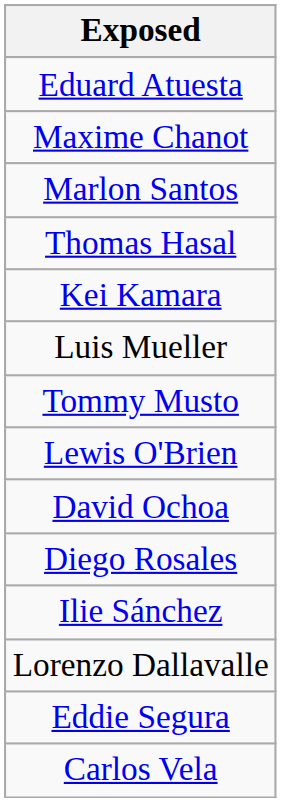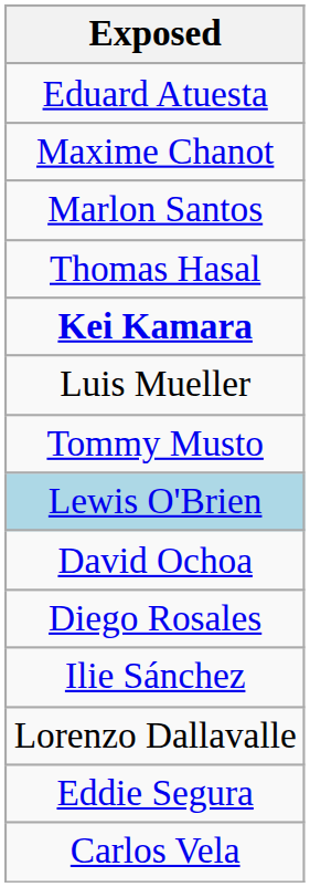row 6 | column 1: normal -> bold
row 9 | column 1: no background -> lightblue background
